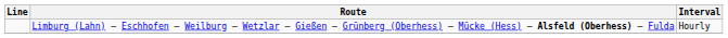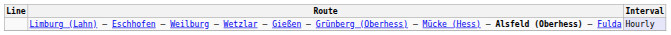row 2 | Interval: no background -> lavender background
